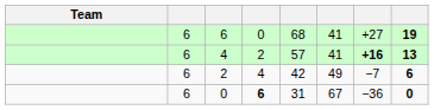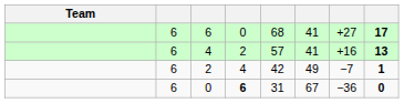row 2 | column 8: 19 -> 17
row 3 | column 7: bold -> normal
row 4 | column 8: 6 -> 1
